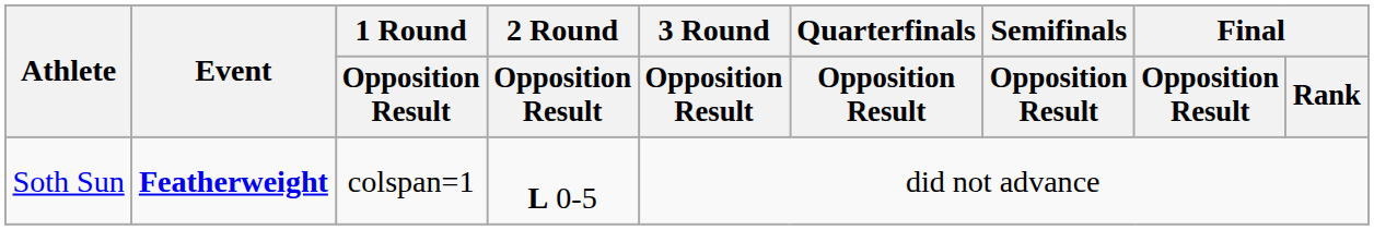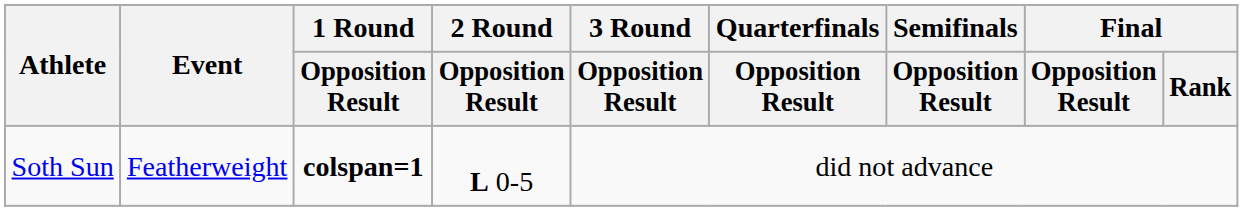Soth Sun | Event: bold -> normal
Soth Sun | 1 Round / Opposition Result: normal -> bold
